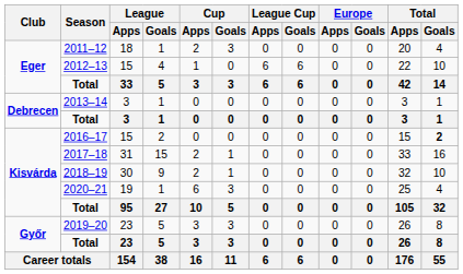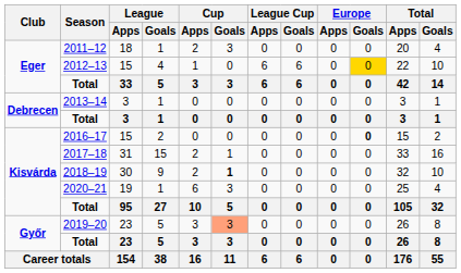2012–13 | Europe / Goals: no background -> gold background
2016–17 | Europe / Goals: normal -> bold
2016–17 | Total / Goals: bold -> normal
2018–19 | Cup / Goals: normal -> bold
2019–20 | Cup / Goals: no background -> lightsalmon background
